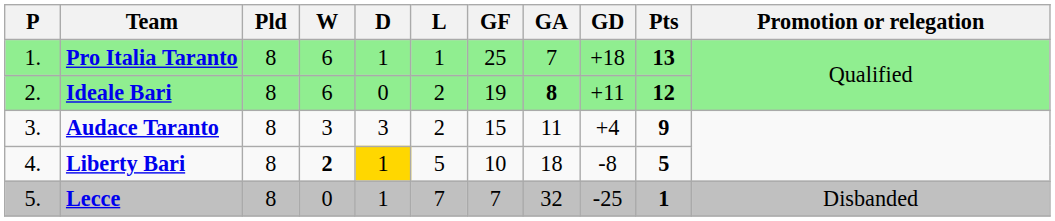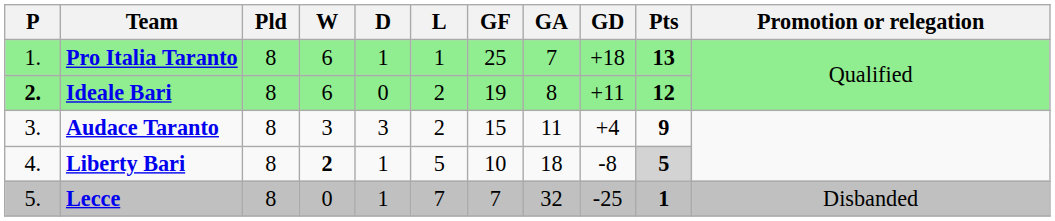Ideale Bari | P: normal -> bold
Ideale Bari | GA: bold -> normal
Liberty Bari | D: gold background -> no background
Liberty Bari | Pts: no background -> lightgrey background
